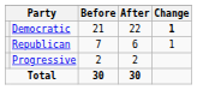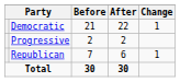Democratic | Change: bold -> normal
rows swapped: Republican <-> Progressive
